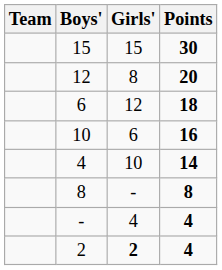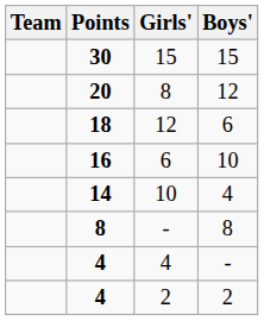columns swapped: Boys' <-> Points
row 9 | Girls': bold -> normal
